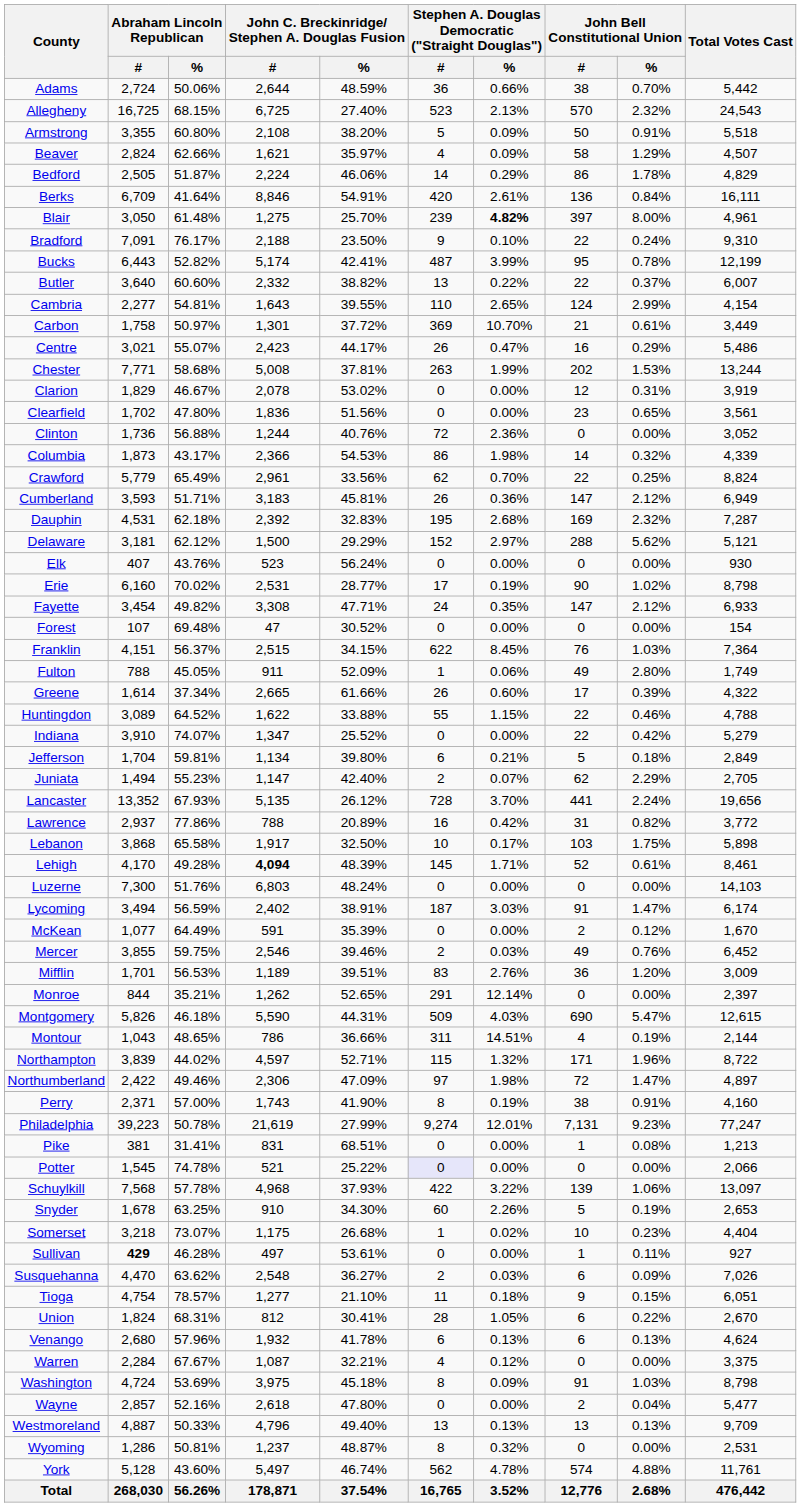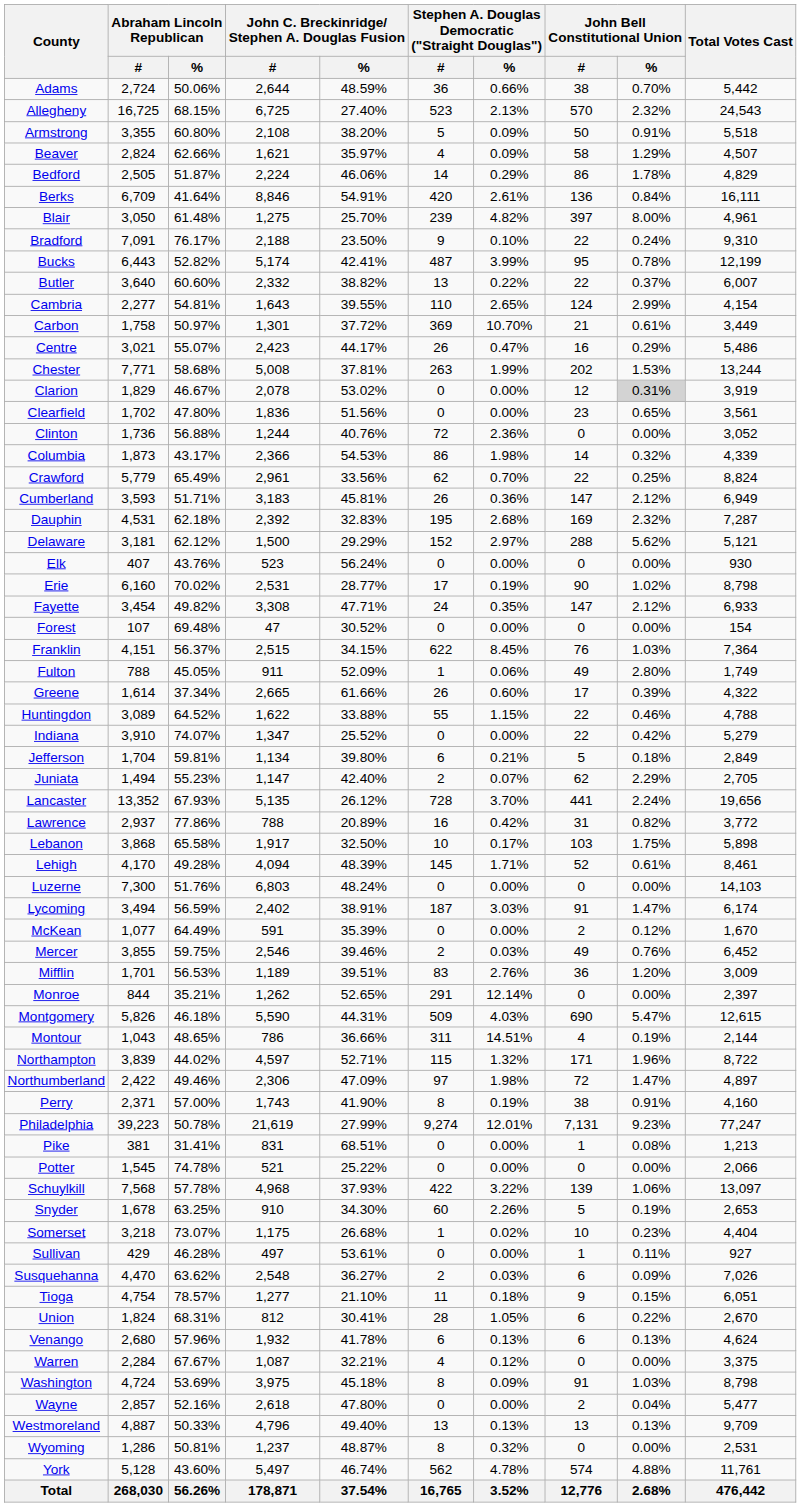Blair | Stephen A. Douglas Democratic ("Straight Douglas") / %: bold -> normal
Clarion | John Bell Constitutional Union / %: no background -> lightgrey background
Lehigh | John C. Breckinridge/ Stephen A. Douglas Fusion / #: bold -> normal
Potter | Stephen A. Douglas Democratic ("Straight Douglas") / #: lavender background -> no background
Sullivan | Abraham Lincoln Republican / #: bold -> normal
